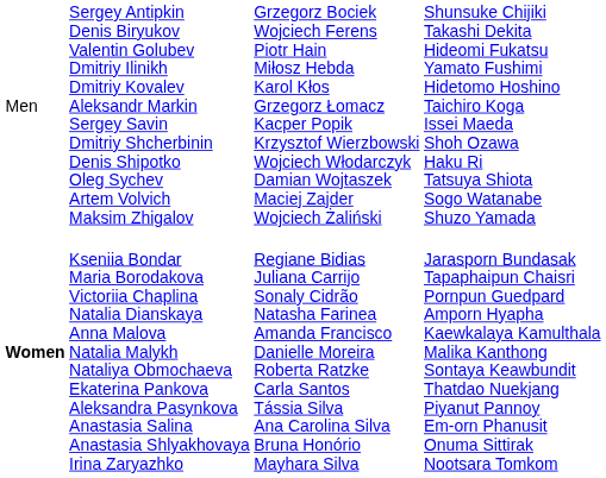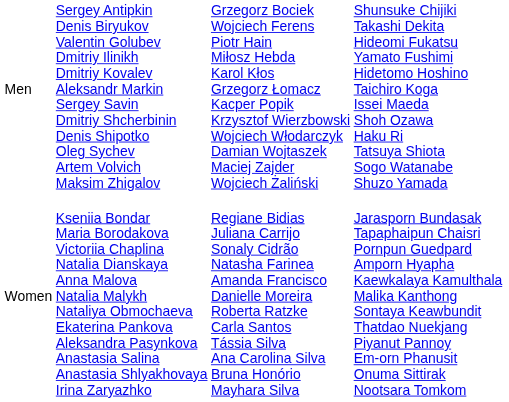Women | column 1: bold -> normal
